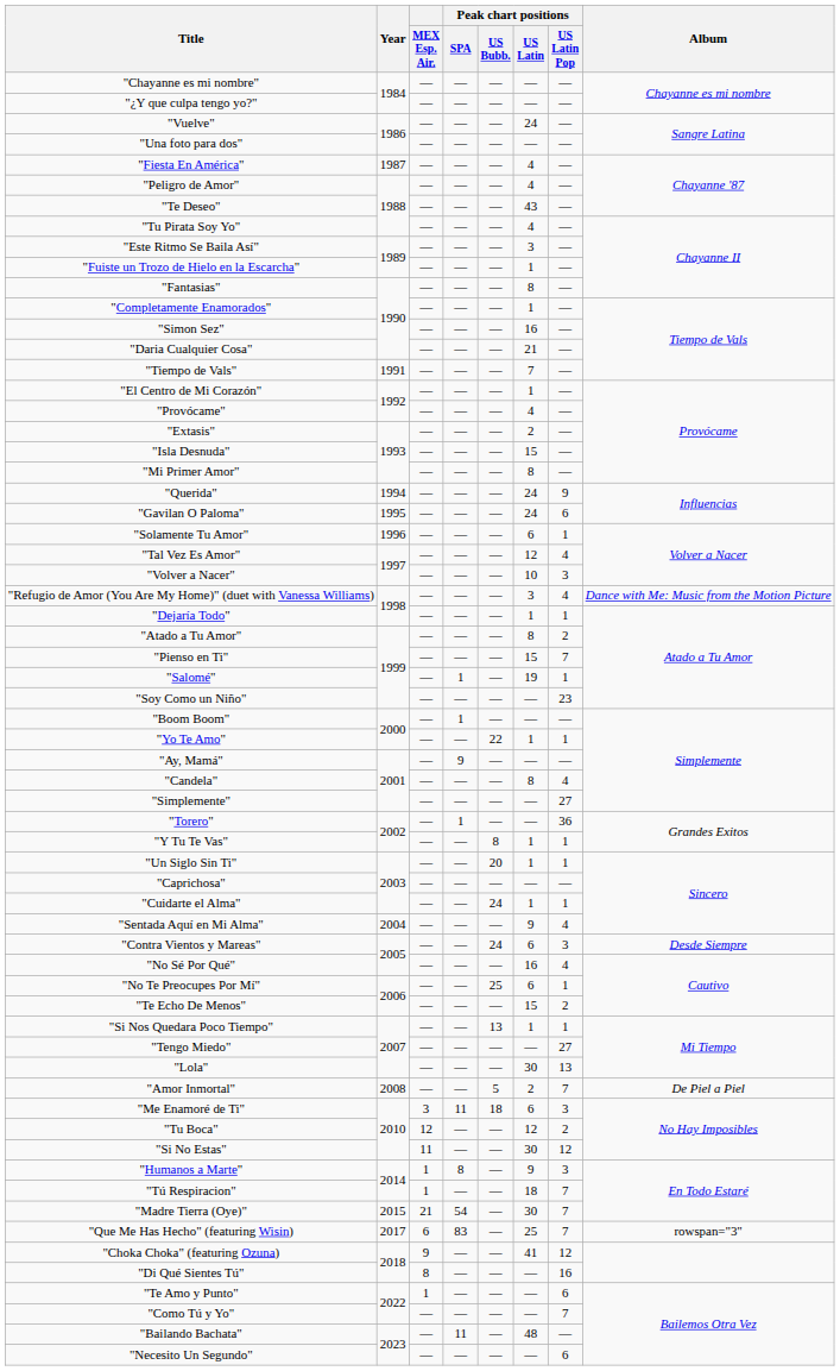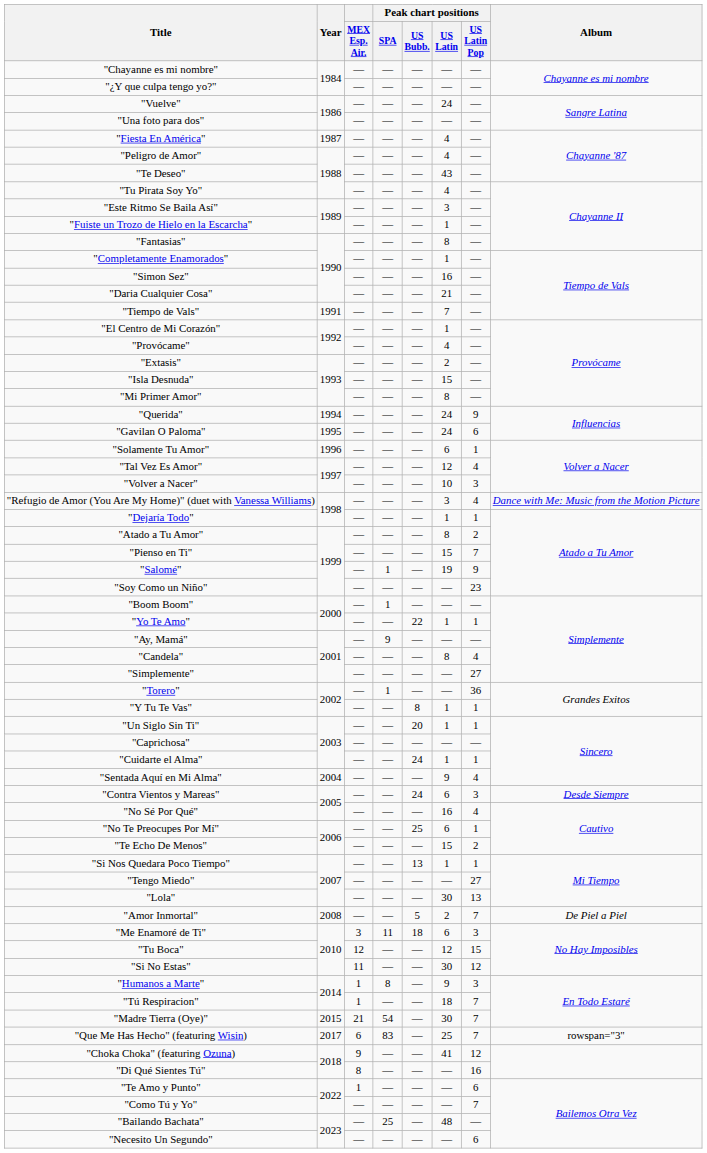"Salomé" | Peak chart positions / US Latin Pop: 1 -> 9
"Tu Boca" | Peak chart positions / US Latin Pop: 2 -> 15
"Bailando Bachata" | Peak chart positions / SPA: 11 -> 25
